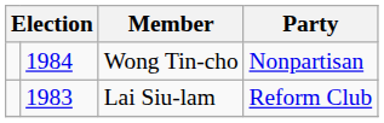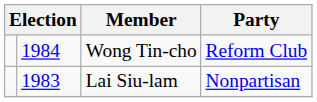Wong Tin-cho | Party: Nonpartisan -> Reform Club
Lai Siu-lam | Party: Reform Club -> Nonpartisan
